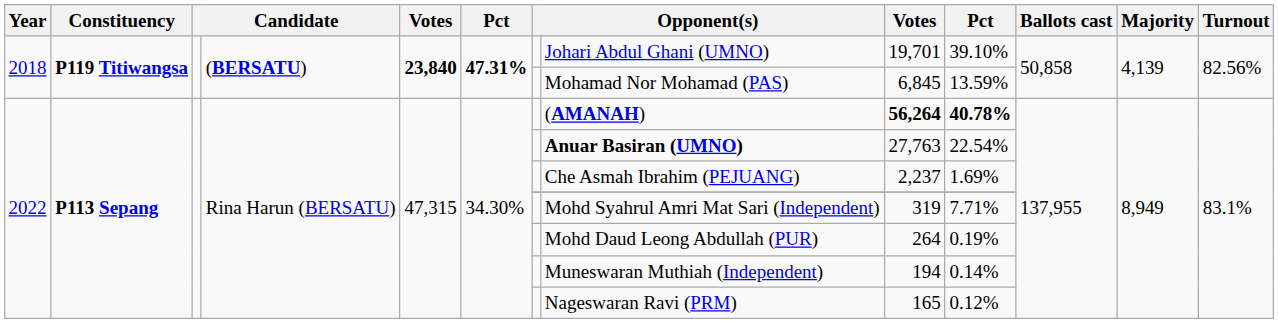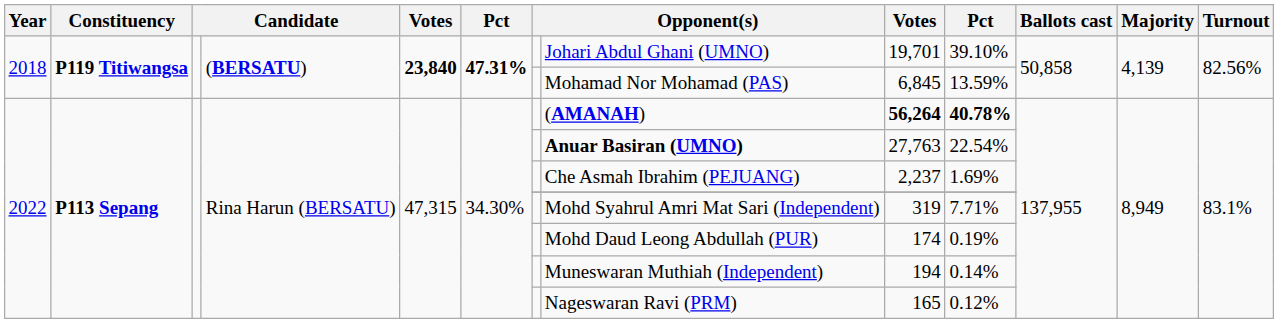row 8 | column 9: 264 -> 174
